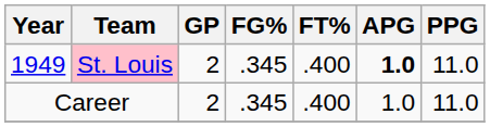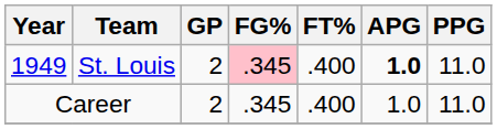1949 | Team: pink background -> no background
1949 | FG%: no background -> pink background
